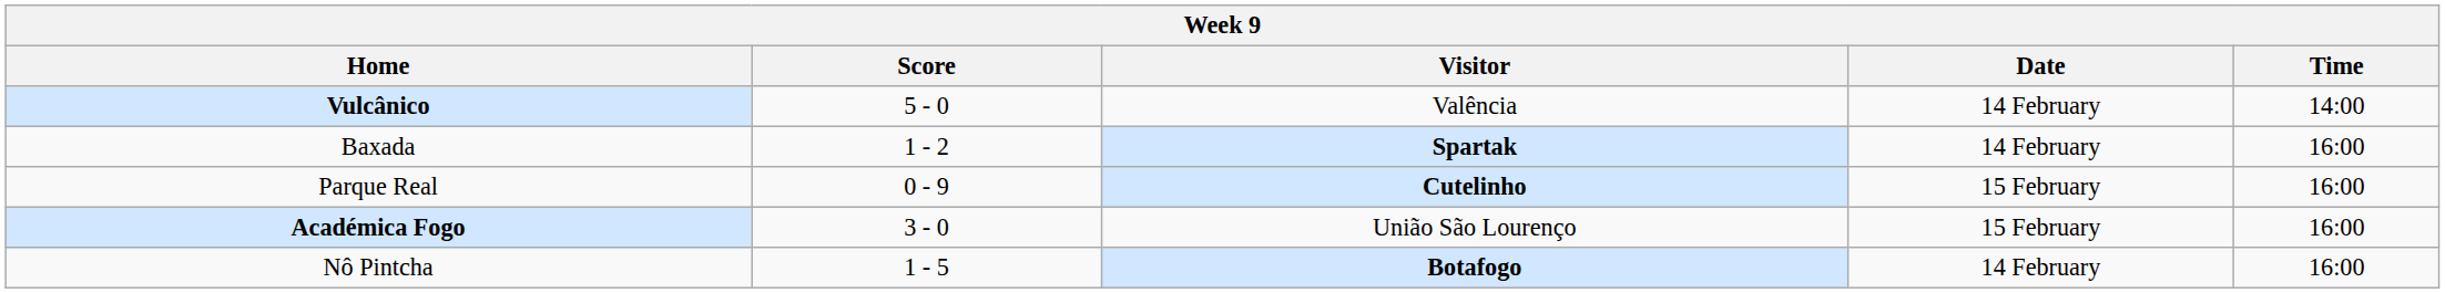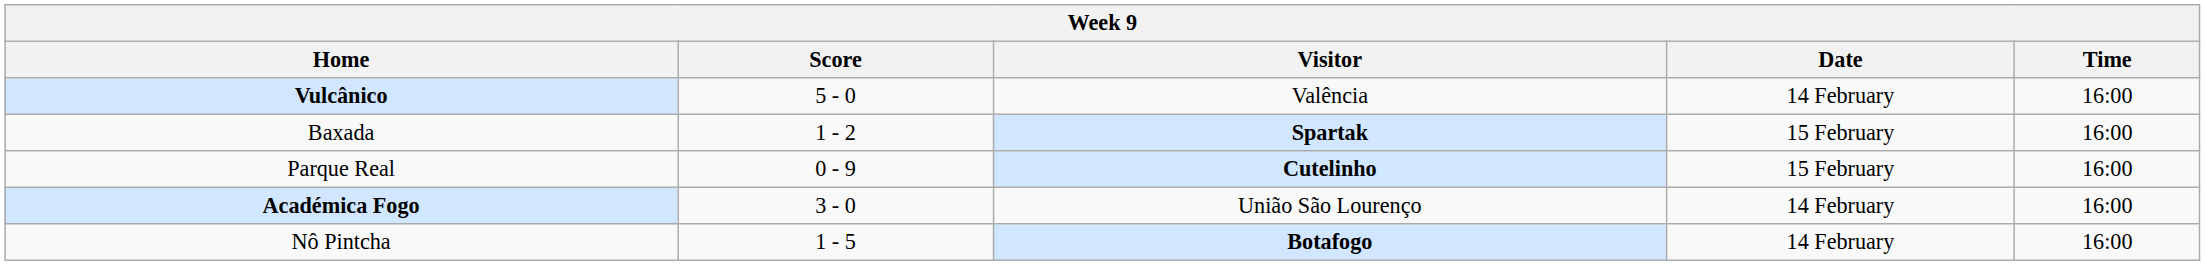Vulcânico | Time: 14:00 -> 16:00
Baxada | Date: 14 February -> 15 February
Académica Fogo | Date: 15 February -> 14 February
